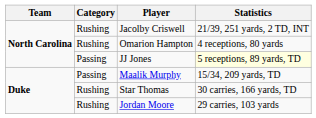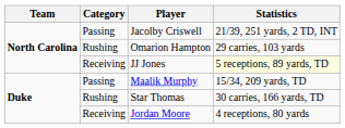Jacolby Criswell | Category: Rushing -> Passing
Omarion Hampton | Statistics: 4 receptions, 80 yards -> 29 carries, 103 yards
JJ Jones | Category: Passing -> Receiving
Jordan Moore | Category: Rushing -> Receiving
Jordan Moore | Statistics: 29 carries, 103 yards -> 4 receptions, 80 yards
